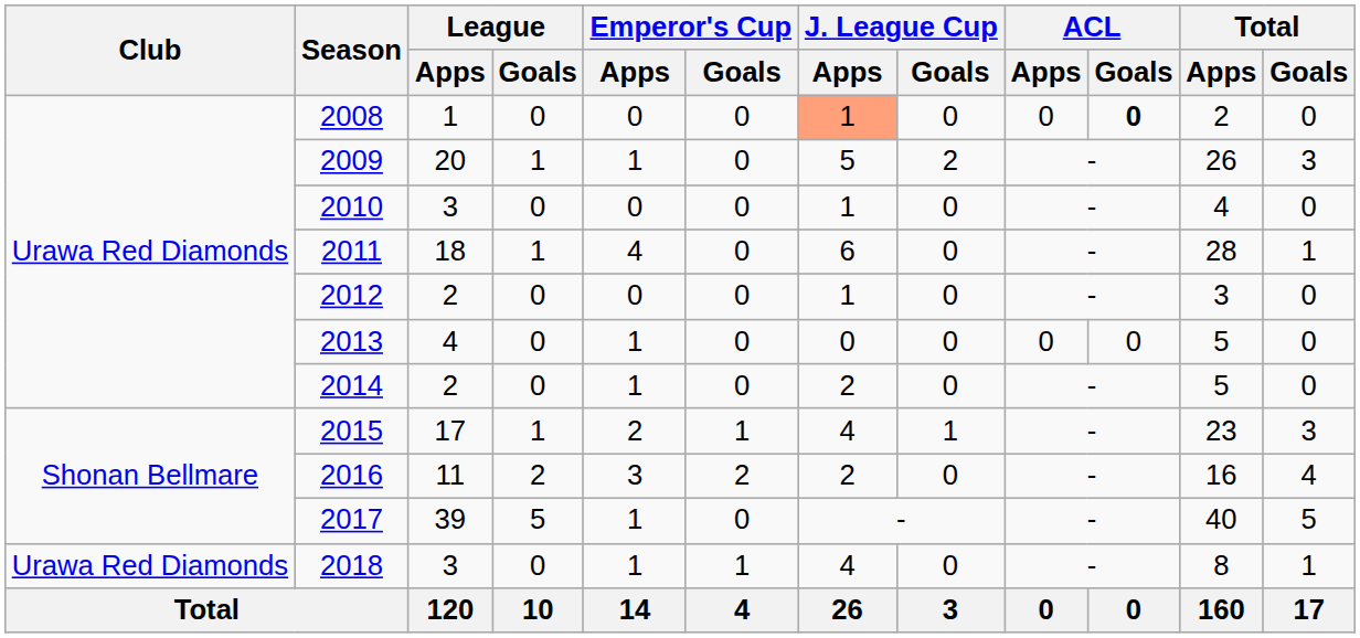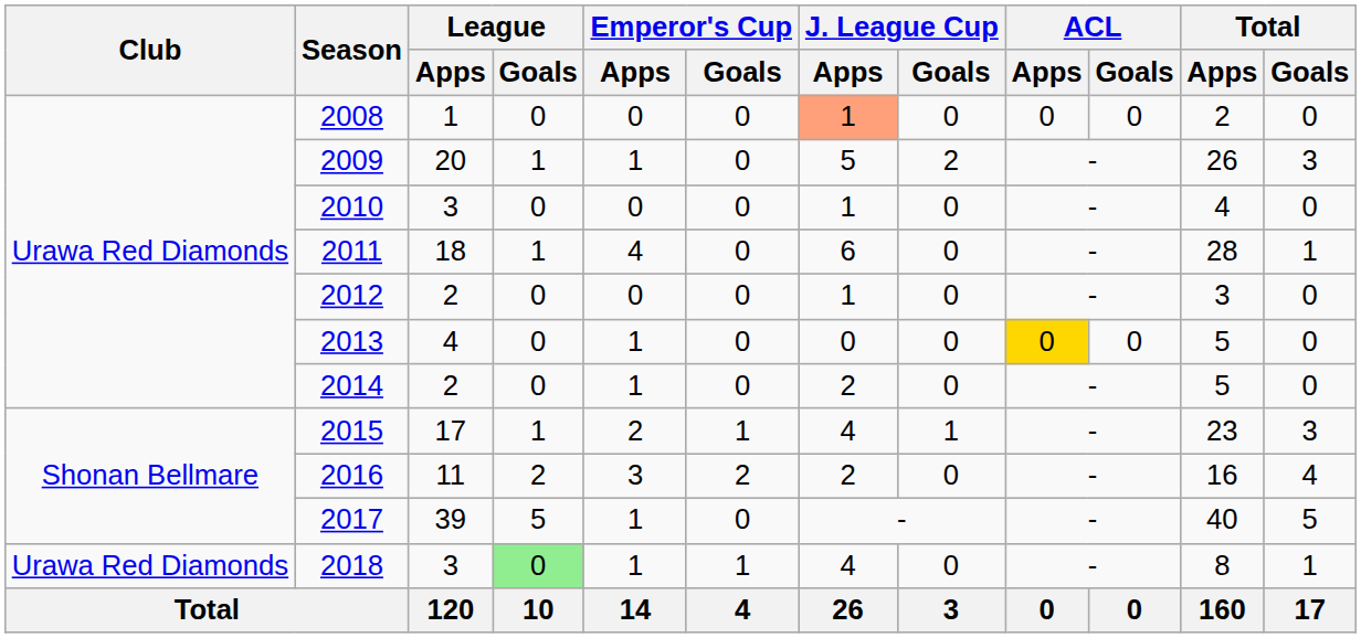2008 | ACL / Goals: bold -> normal
2013 | ACL / Apps: no background -> gold background
2018 | League / Goals: no background -> lightgreen background
